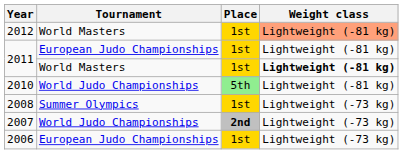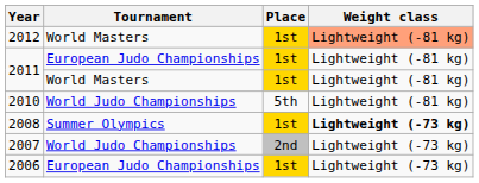2011 / World Masters | Weight class: bold -> normal
2010 | Place: lightgreen background -> no background
2008 | Weight class: normal -> bold
2007 | Place: bold -> normal
